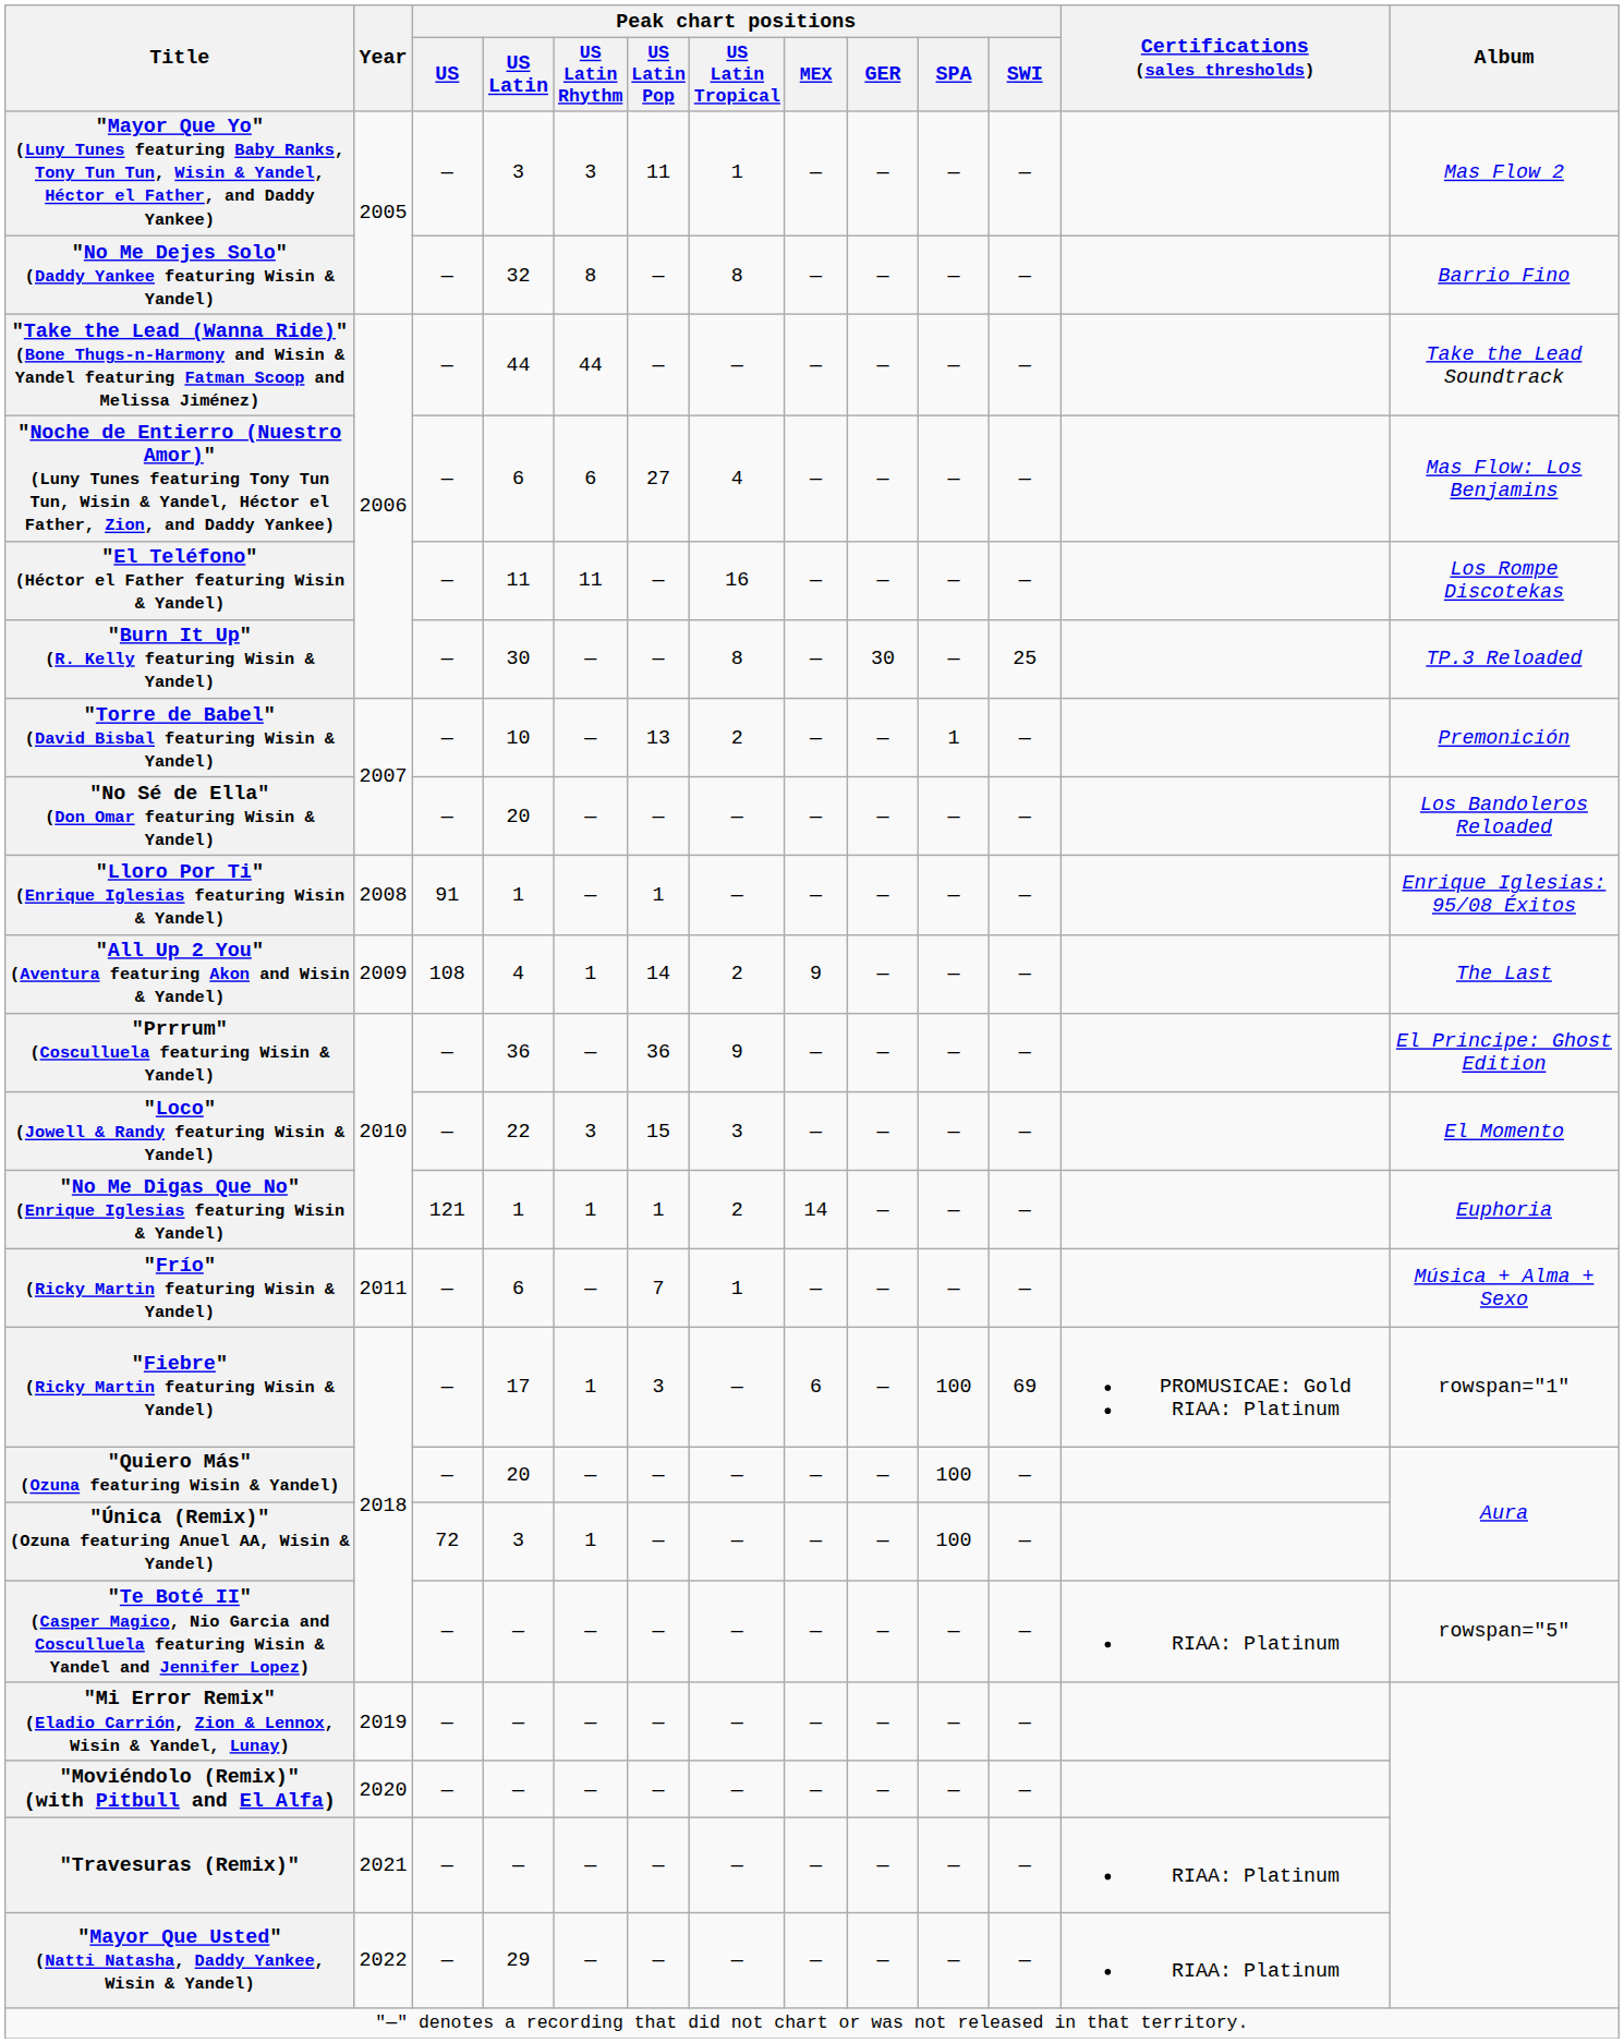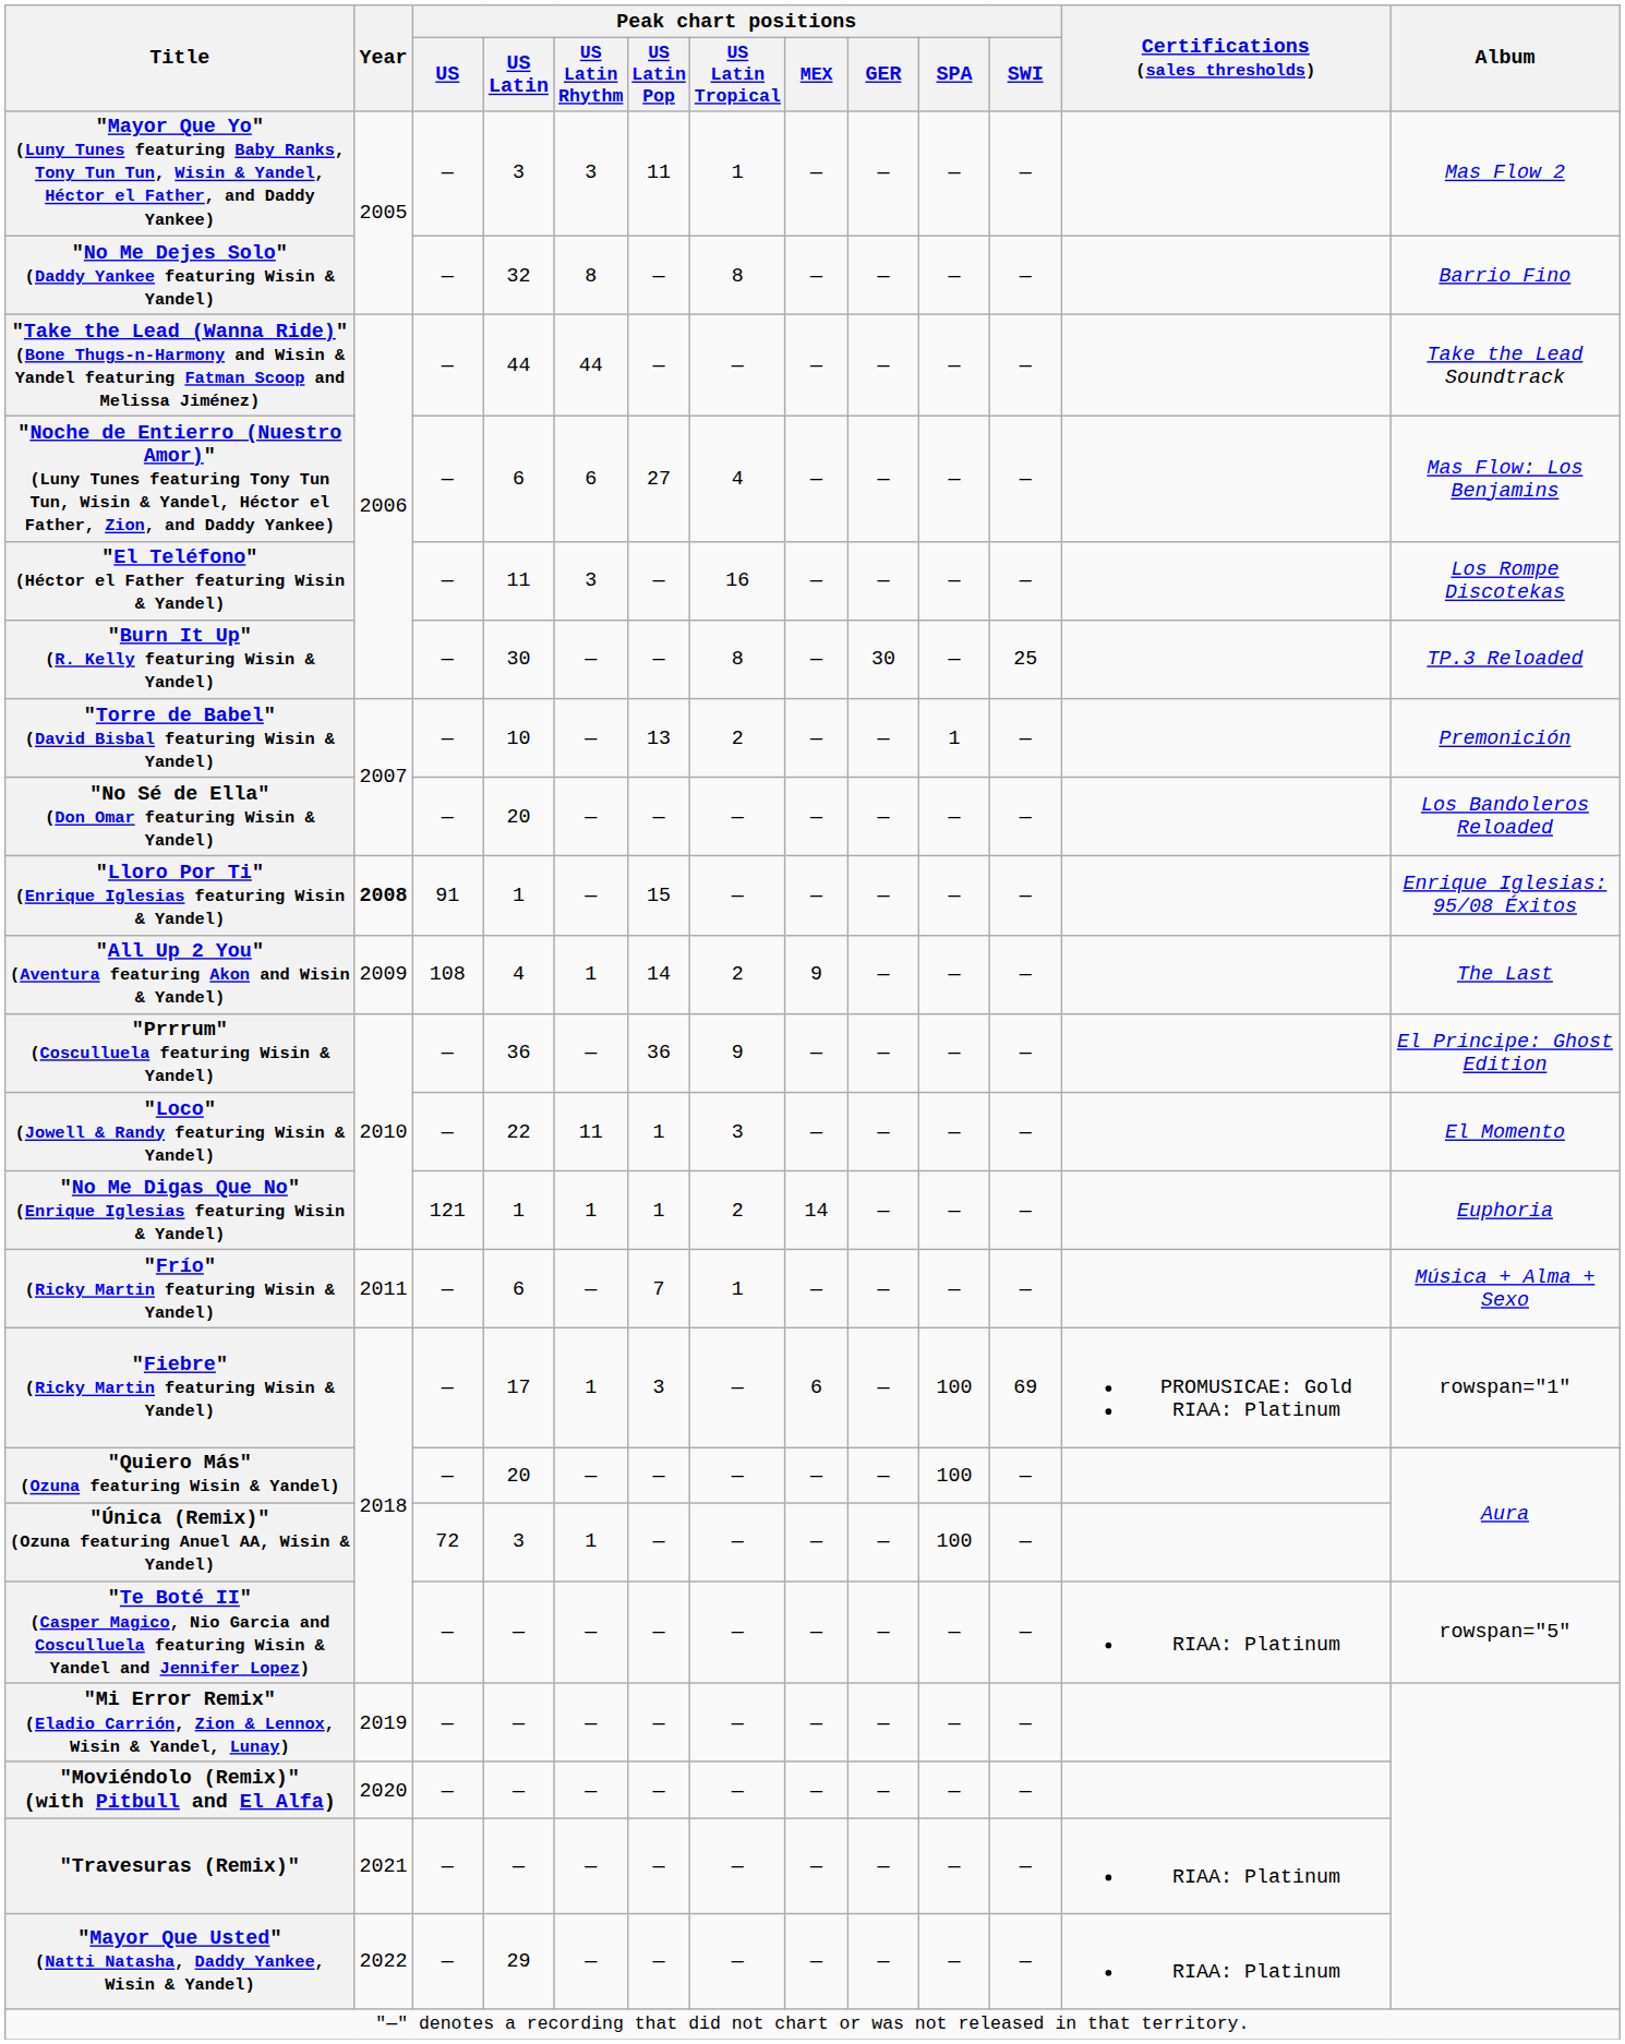"El Teléfono" (Héctor el Father featuring Wisin & Yandel) | Peak chart positions / US Latin Rhythm: 11 -> 3
"Lloro Por Ti" (Enrique Iglesias featuring Wisin & Yandel) | Year: normal -> bold
"Lloro Por Ti" (Enrique Iglesias featuring Wisin & Yandel) | Peak chart positions / US Latin Pop: 1 -> 15
"Loco" (Jowell & Randy featuring Wisin & Yandel) | Peak chart positions / US Latin Rhythm: 3 -> 11
"Loco" (Jowell & Randy featuring Wisin & Yandel) | Peak chart positions / US Latin Pop: 15 -> 1
